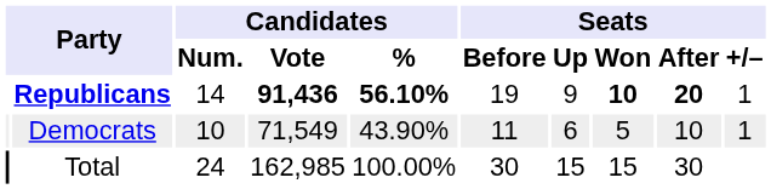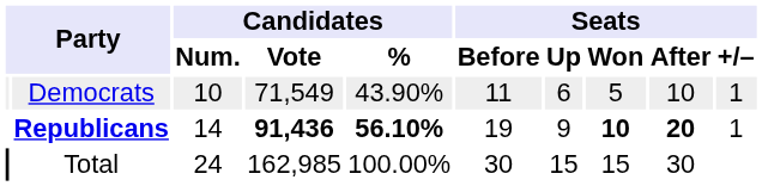rows swapped: Republicans <-> Democrats
